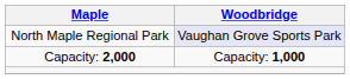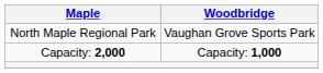row 2 | Woodbridge: lavender background -> no background
